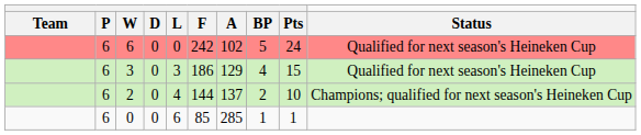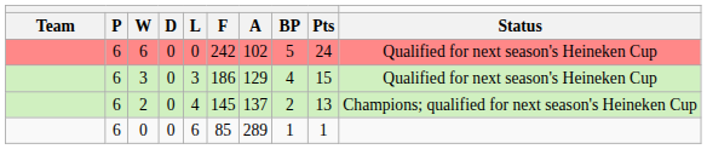row 5 | F: 144 -> 145
row 5 | Pts: 10 -> 13
row 6 | A: 285 -> 289
